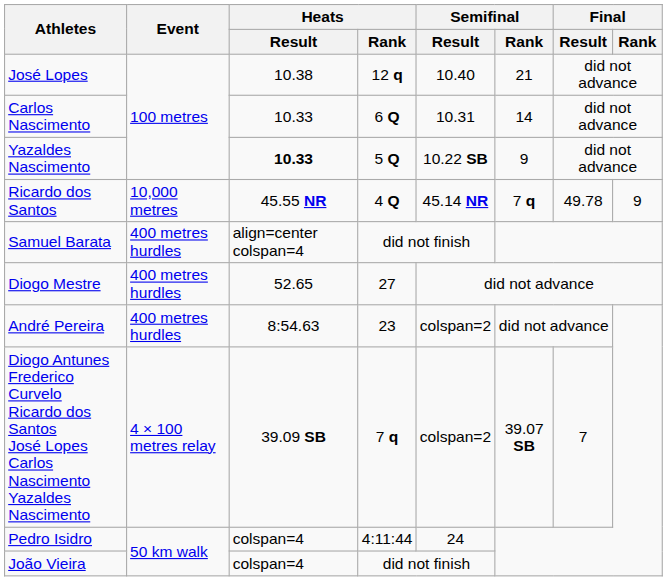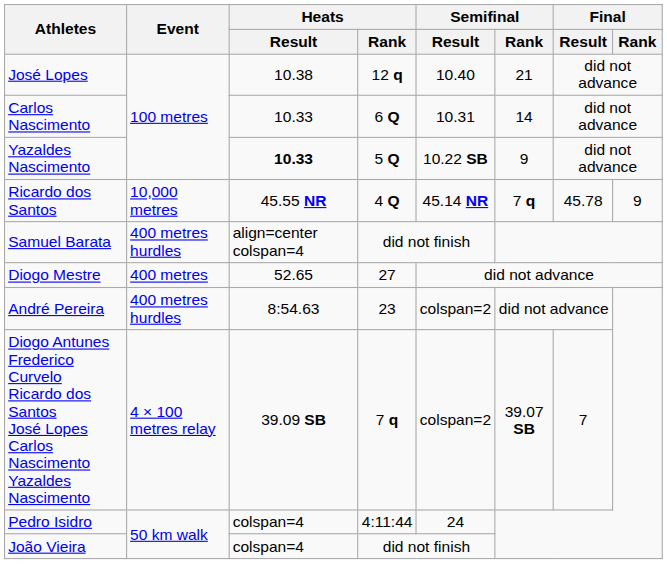Ricardo dos Santos | Final / Result: 49.78 -> 45.78
Diogo Mestre | Event: 400 metres hurdles -> 400 metres
